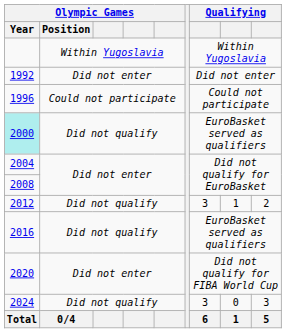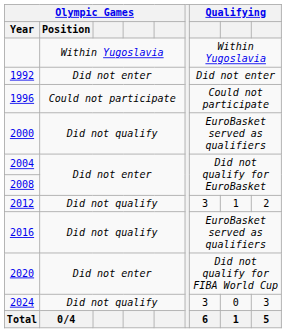2000 | Olympic Games / Year: paleturquoise background -> no background
